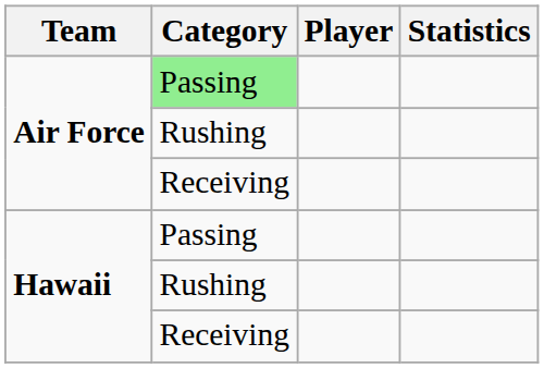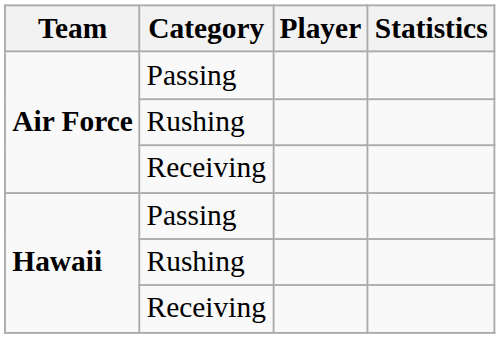Air Force / Passing | Category: lightgreen background -> no background
